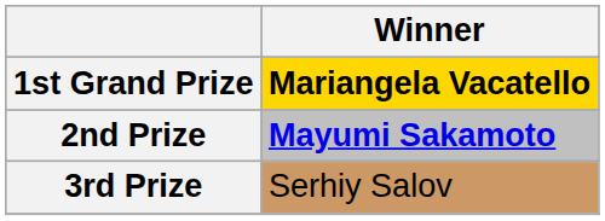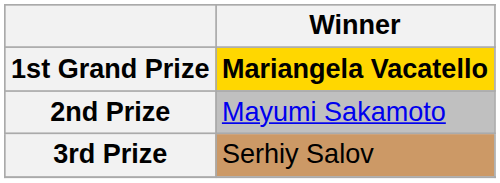2nd Prize | Winner: bold -> normal
